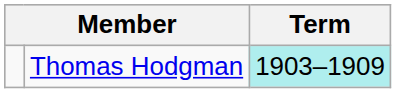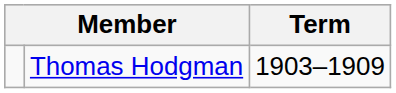Thomas Hodgman | Term: paleturquoise background -> no background
